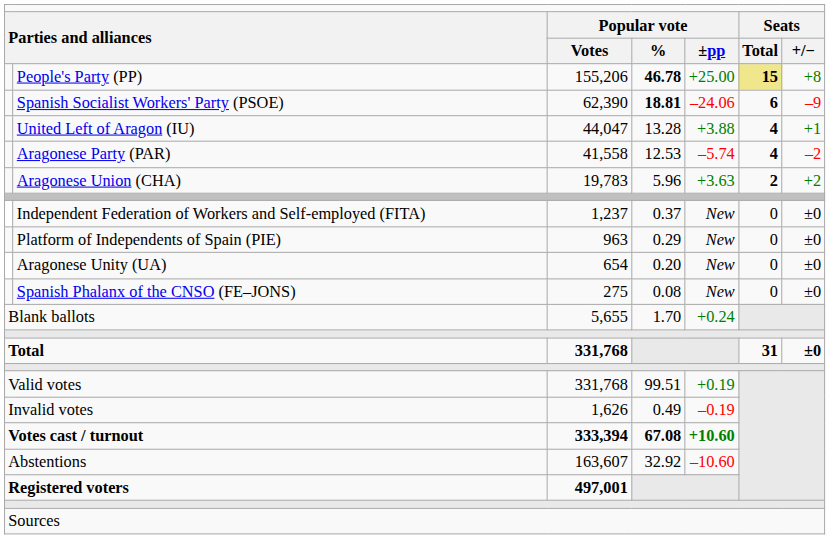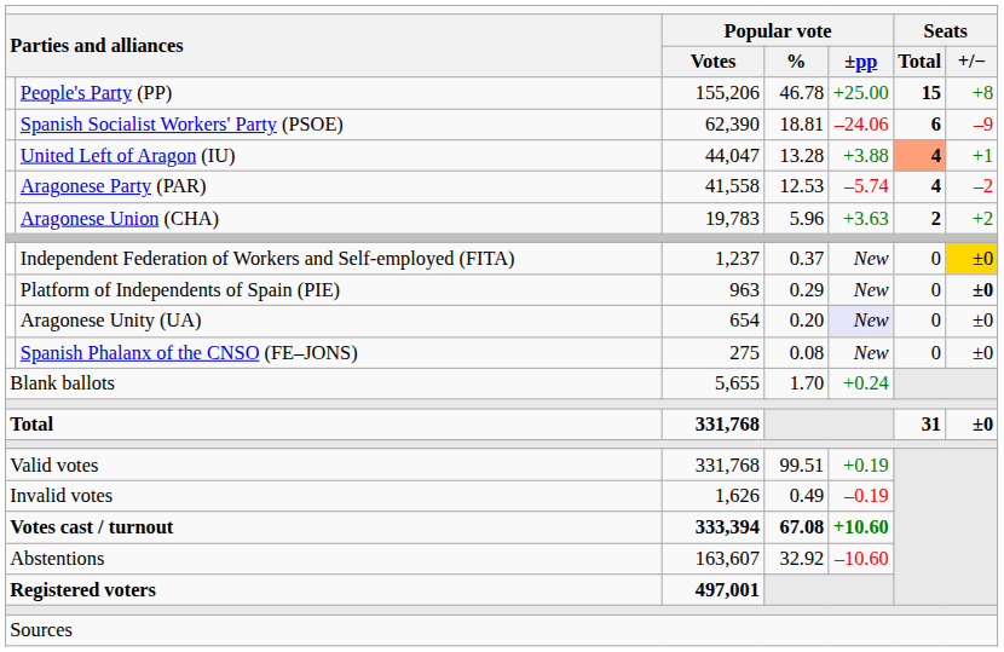People's Party (PP) | column 4: bold -> normal
People's Party (PP) | column 6: khaki background -> no background
Spanish Socialist Workers' Party (PSOE) | column 4: bold -> normal
United Left of Aragon (IU) | column 6: no background -> lightsalmon background
Independent Federation of Workers and Self-employed (FITA) | column 7: no background -> gold background
Platform of Independents of Spain (PIE) | column 7: normal -> bold
Aragonese Unity (UA) | column 5: no background -> lavender background
